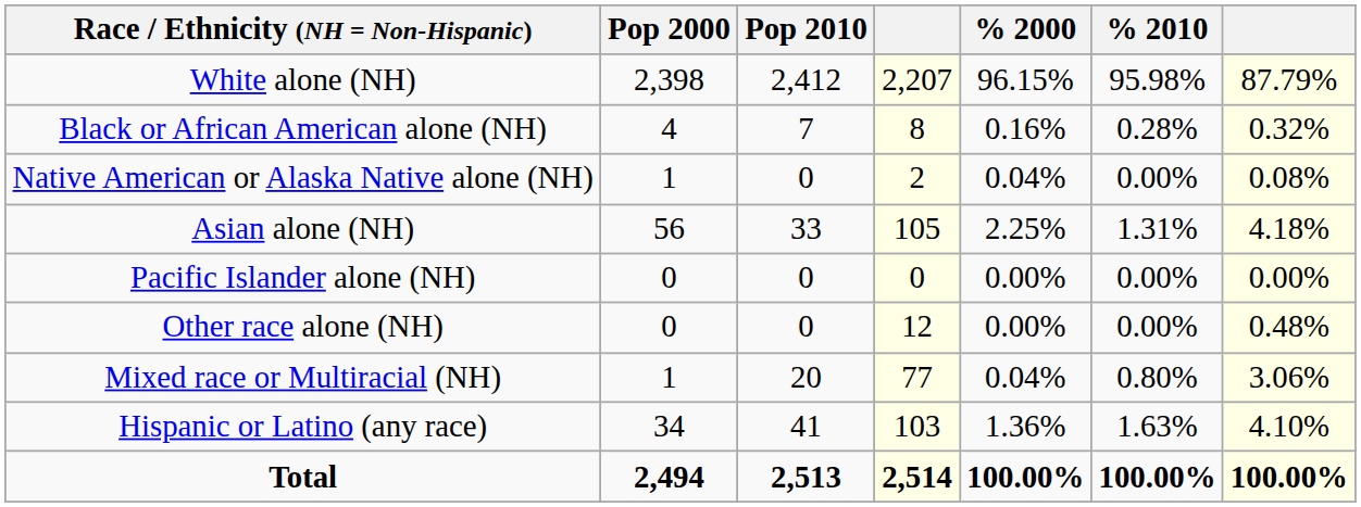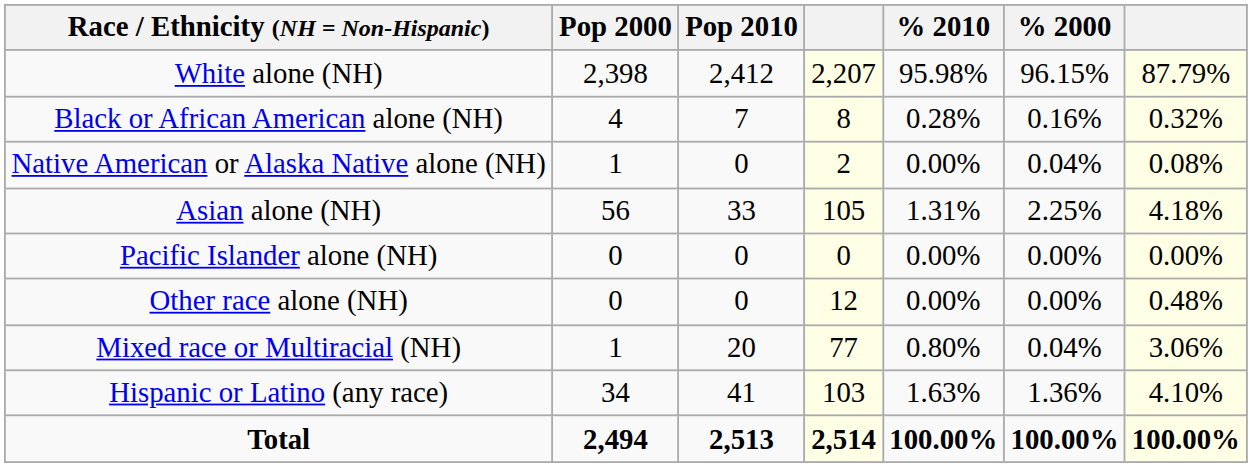columns swapped: % 2000 <-> % 2010
